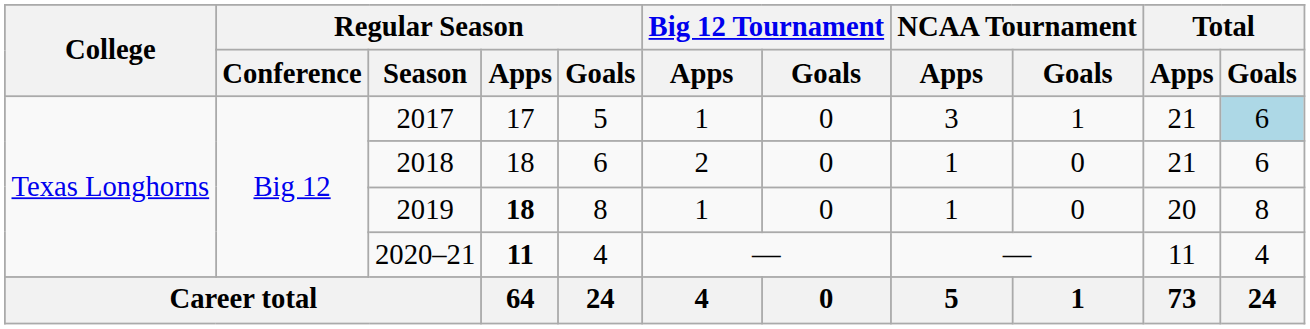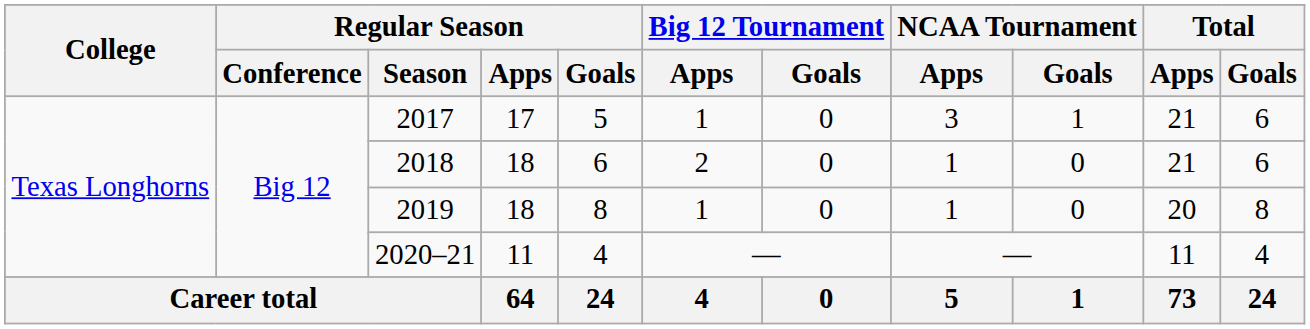2017 | Total / Goals: lightblue background -> no background
2019 | Regular Season / Apps: bold -> normal
2020–21 | Regular Season / Apps: bold -> normal
